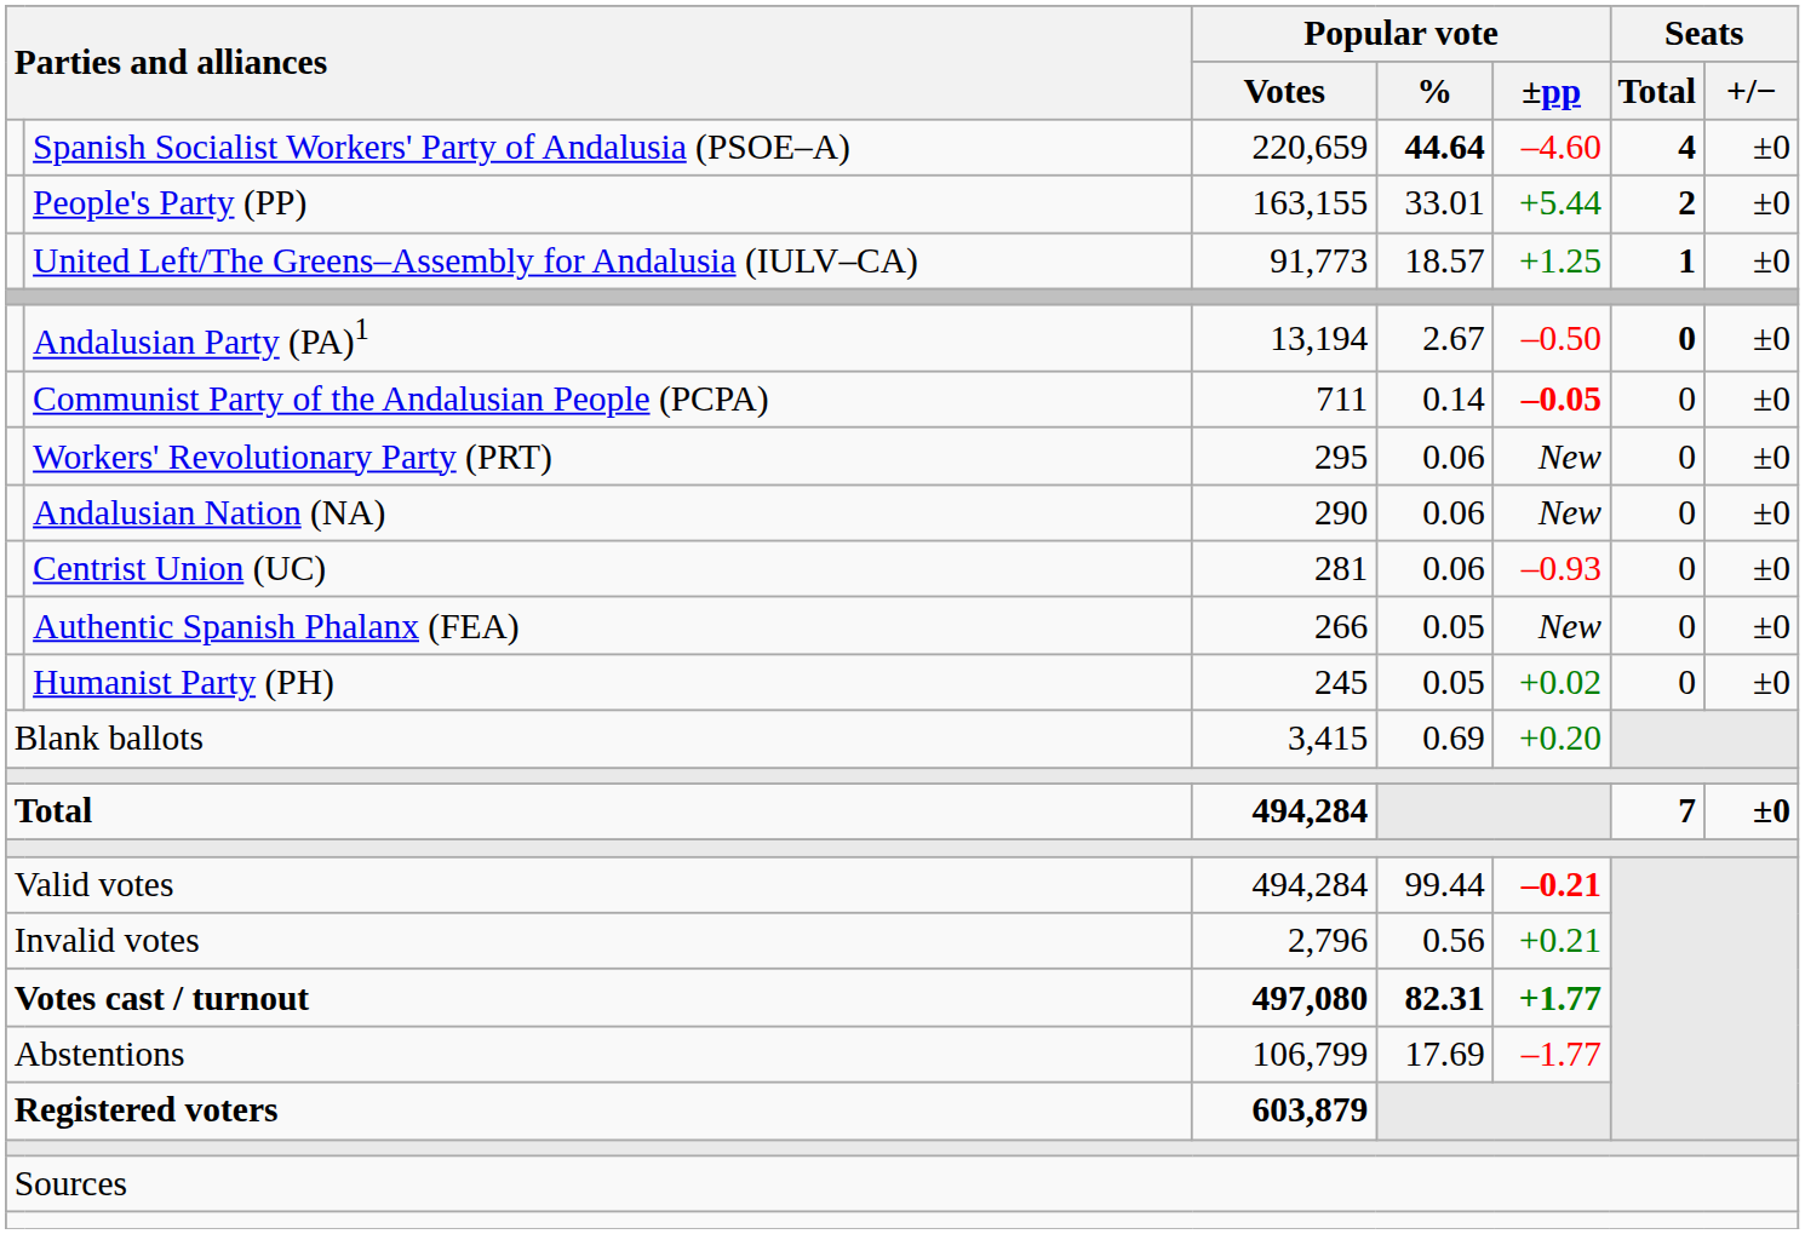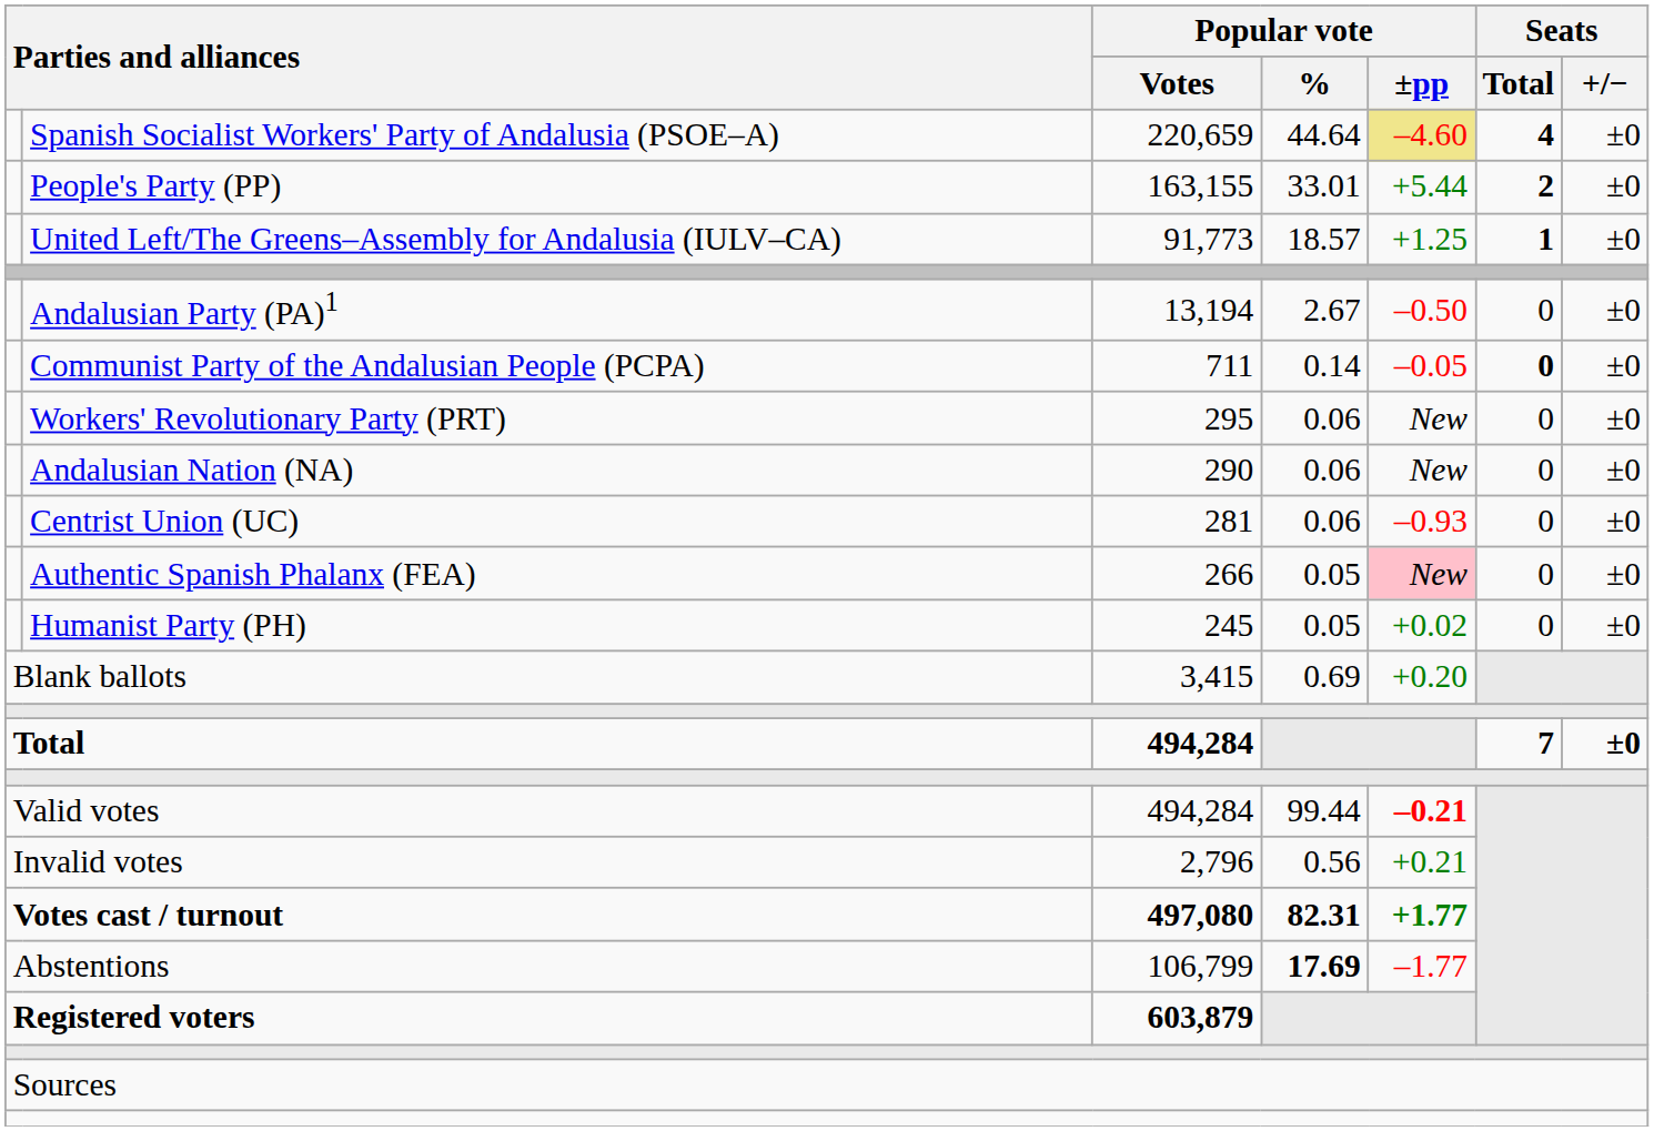Spanish Socialist Workers' Party of Andalusia (PSOE–A) | Popular vote / %: bold -> normal
Spanish Socialist Workers' Party of Andalusia (PSOE–A) | Popular vote / ±pp: no background -> khaki background
Andalusian Party (PA)1 | Seats / Total: bold -> normal
Communist Party of the Andalusian People (PCPA) | Popular vote / ±pp: bold -> normal
Communist Party of the Andalusian People (PCPA) | Seats / Total: normal -> bold
Authentic Spanish Phalanx (FEA) | Popular vote / ±pp: no background -> pink background
Abstentions | Popular vote / %: normal -> bold
